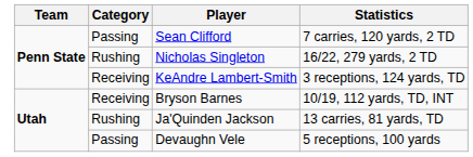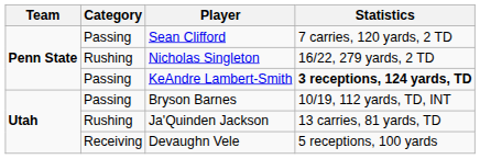KeAndre Lambert-Smith | Category: Receiving -> Passing
KeAndre Lambert-Smith | Statistics: normal -> bold
Bryson Barnes | Category: Receiving -> Passing
Devaughn Vele | Category: Passing -> Receiving
